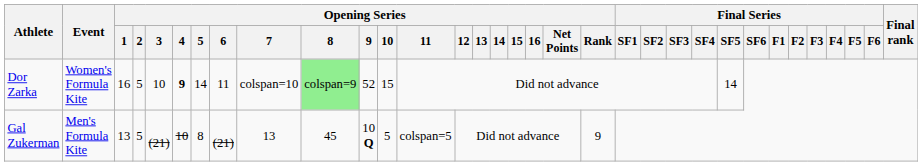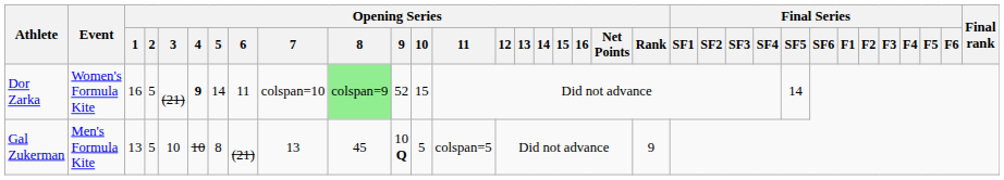Dor Zarka | Opening Series / 3: 10 -> (21)
Gal Zukerman | Opening Series / 3: (21) -> 10
